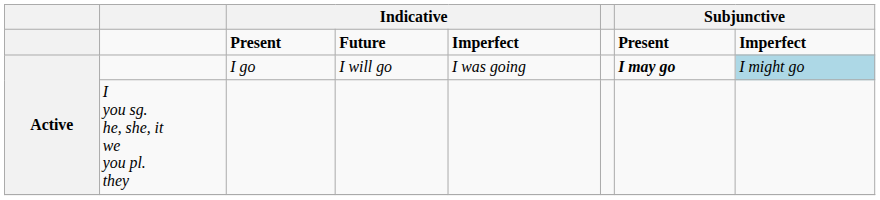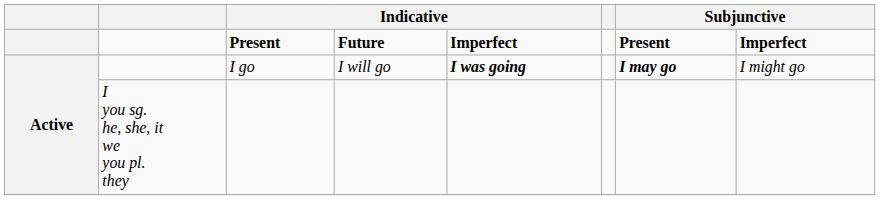I go | column 5: normal -> bold
I go | column 8: lightblue background -> no background
